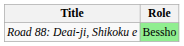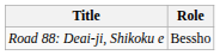Road 88: Deai-ji, Shikoku e | Role: lightgreen background -> no background
